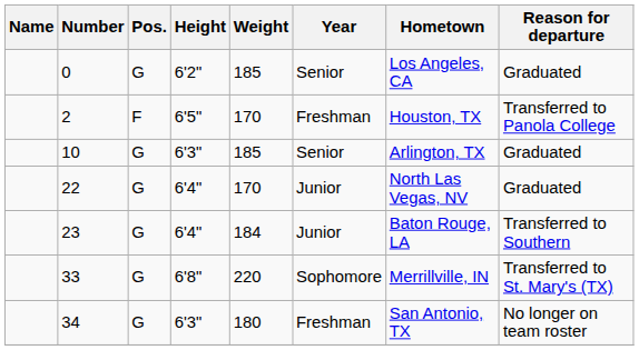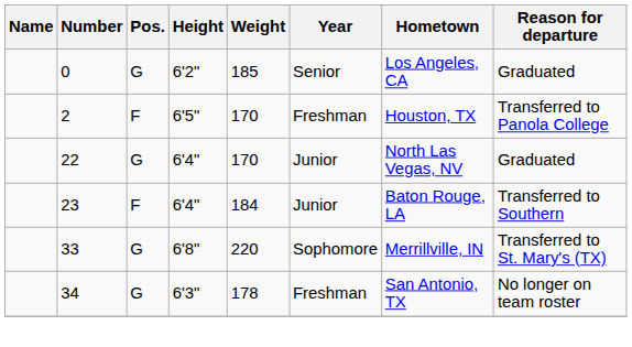- row: 10 | G | 6'3" | 185 | Senior | Arlington, TX | Graduated
23 | Pos.: G -> F
34 | Weight: 180 -> 178
